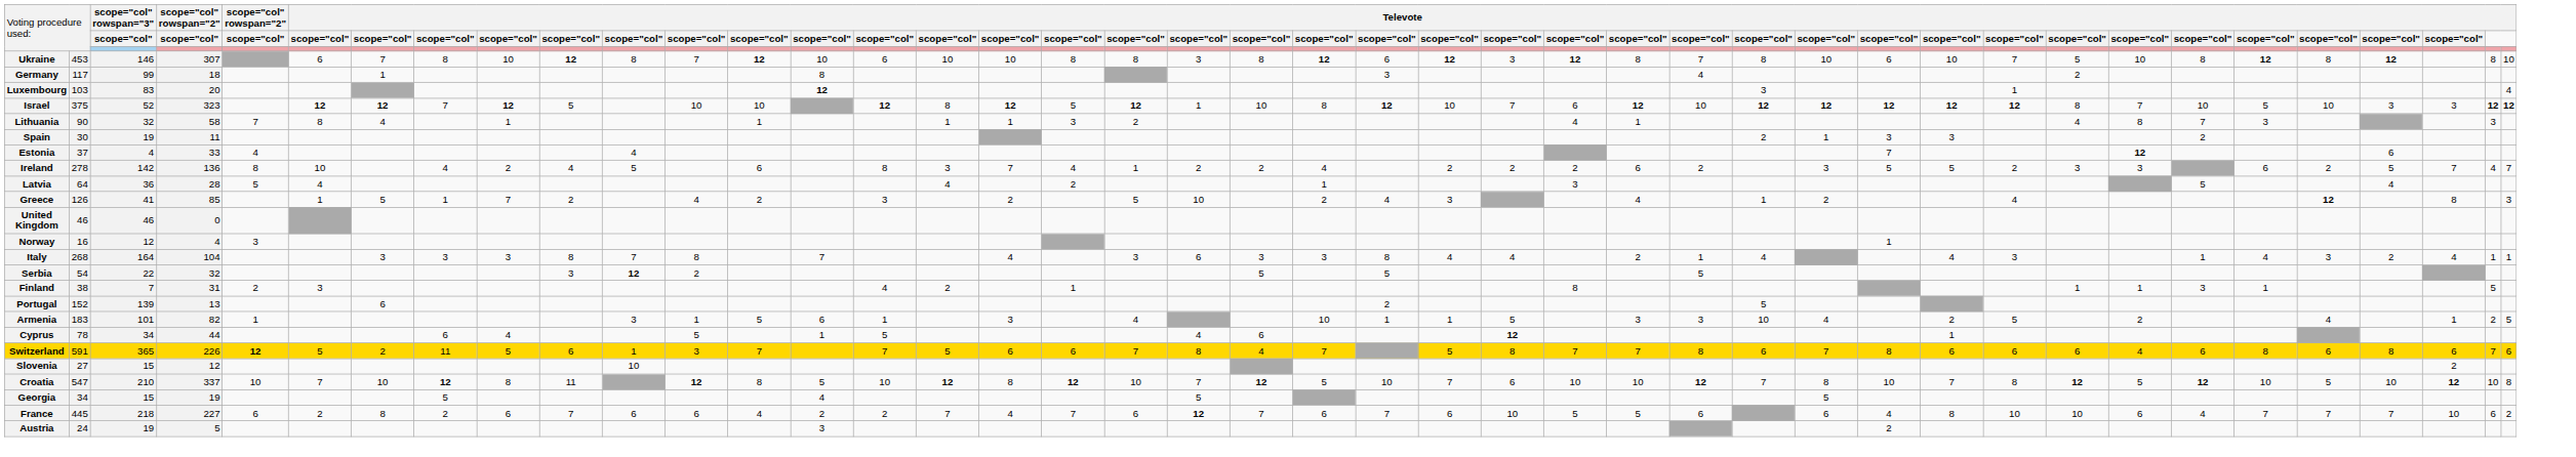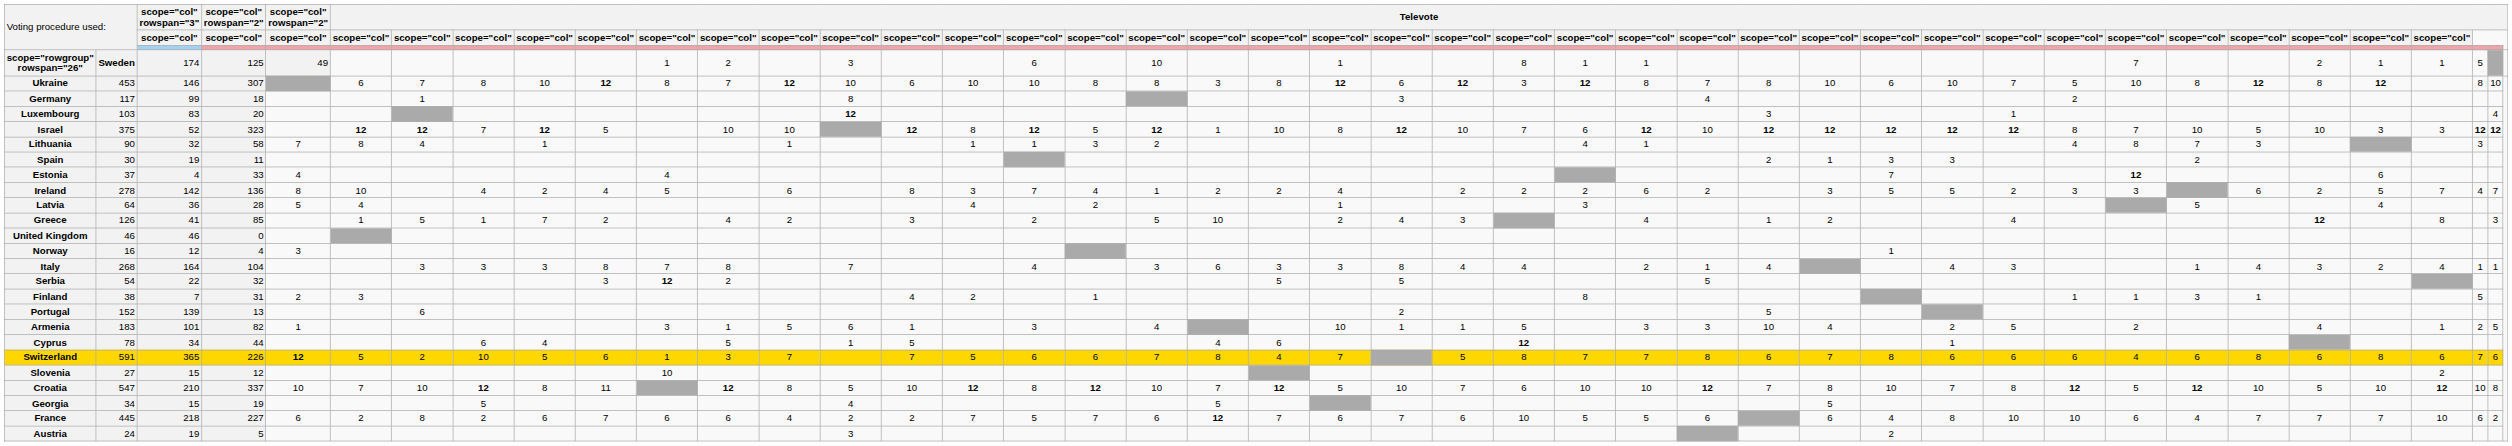+ row: scope="rowgroup" rowspan="26" | Sweden | 174 | 125 | 49 | 1 | 2 | 3 | 6 | 10 | 1 | 8 | 1 | 1 | 7 | 2 | 1 | 1 | 5
Switzerland | column 8: 11 -> 10
France | column 17: 4 -> 5
